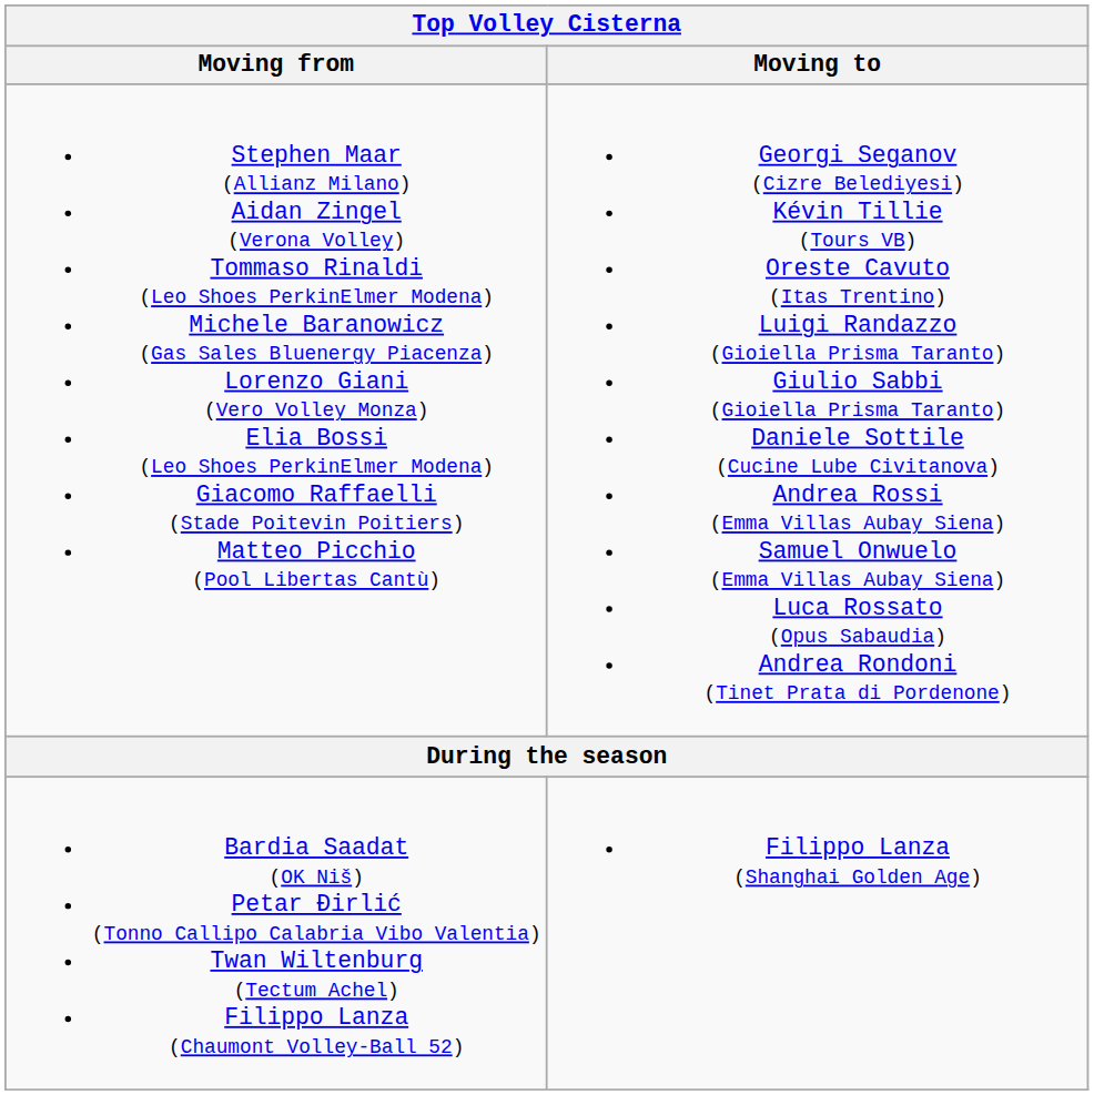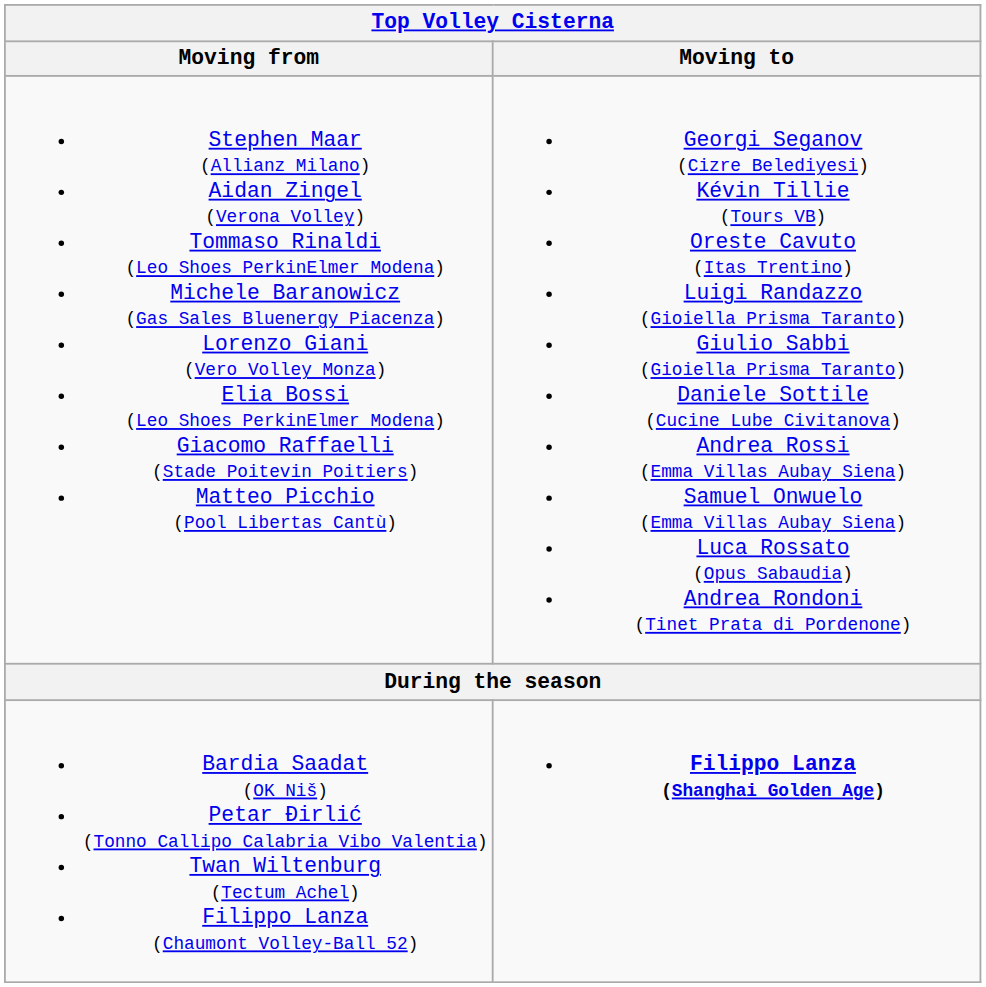row 5 | Moving to: normal -> bold
